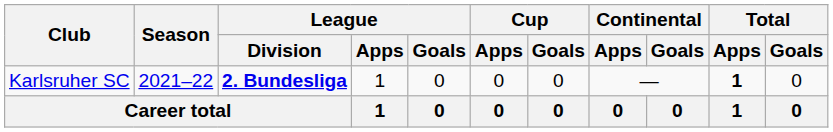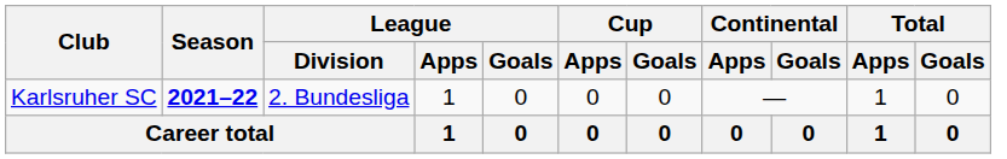Karlsruher SC | Season: normal -> bold
Karlsruher SC | League / Division: bold -> normal
Karlsruher SC | Total / Apps: bold -> normal
